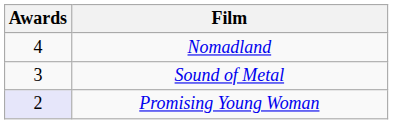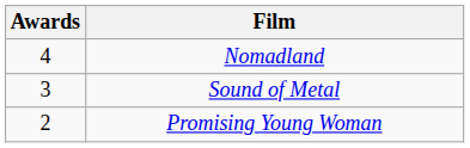Promising Young Woman | Awards: lavender background -> no background
